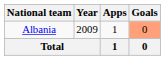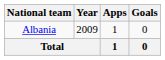Albania | Goals: lightsalmon background -> no background
